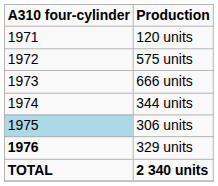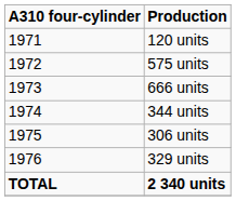306 units | A310 four-cylinder: lightblue background -> no background
329 units | A310 four-cylinder: bold -> normal
